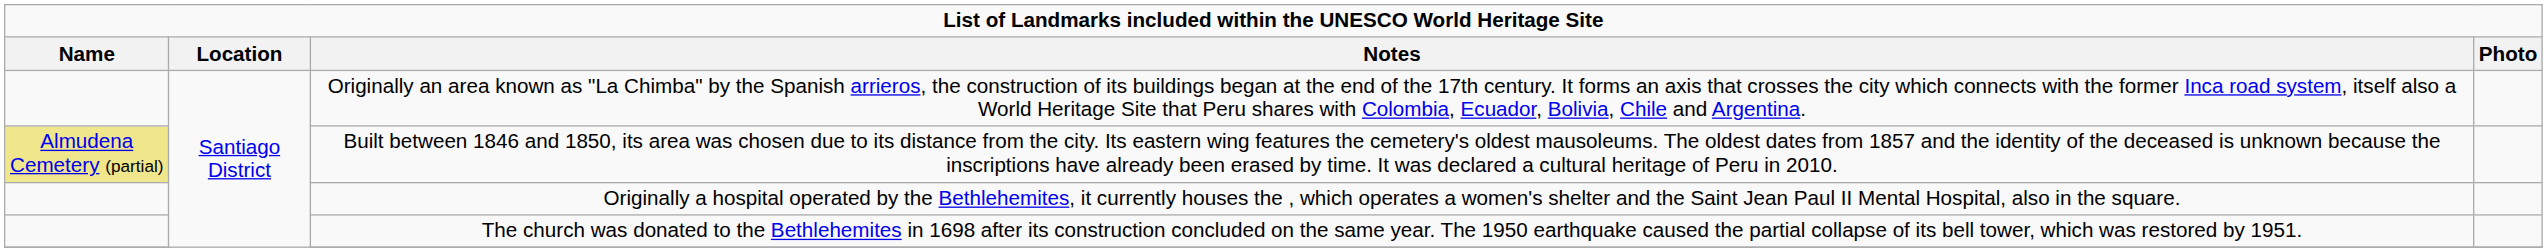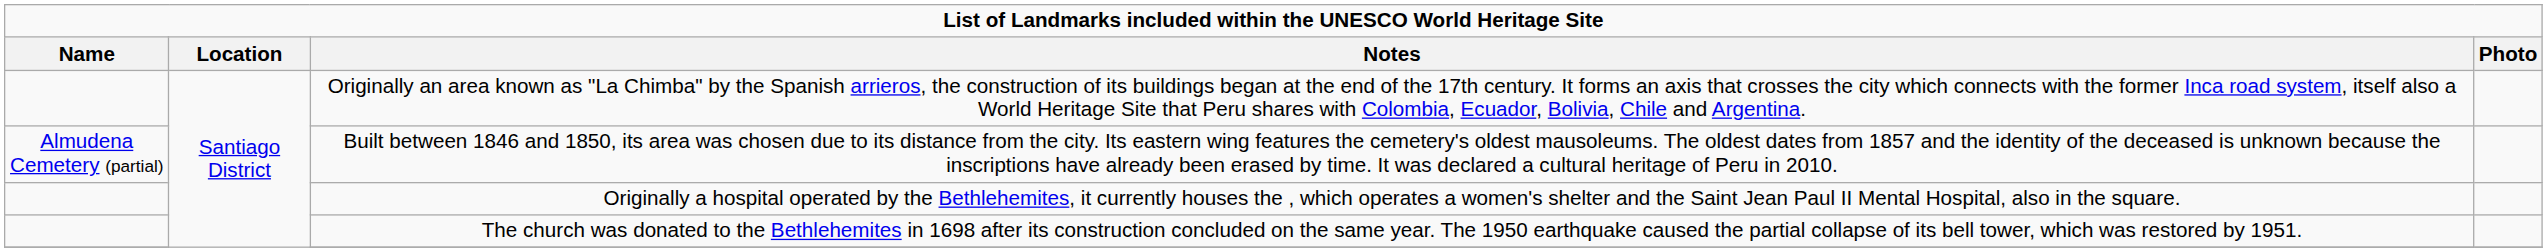row 4 | column 1: khaki background -> no background
